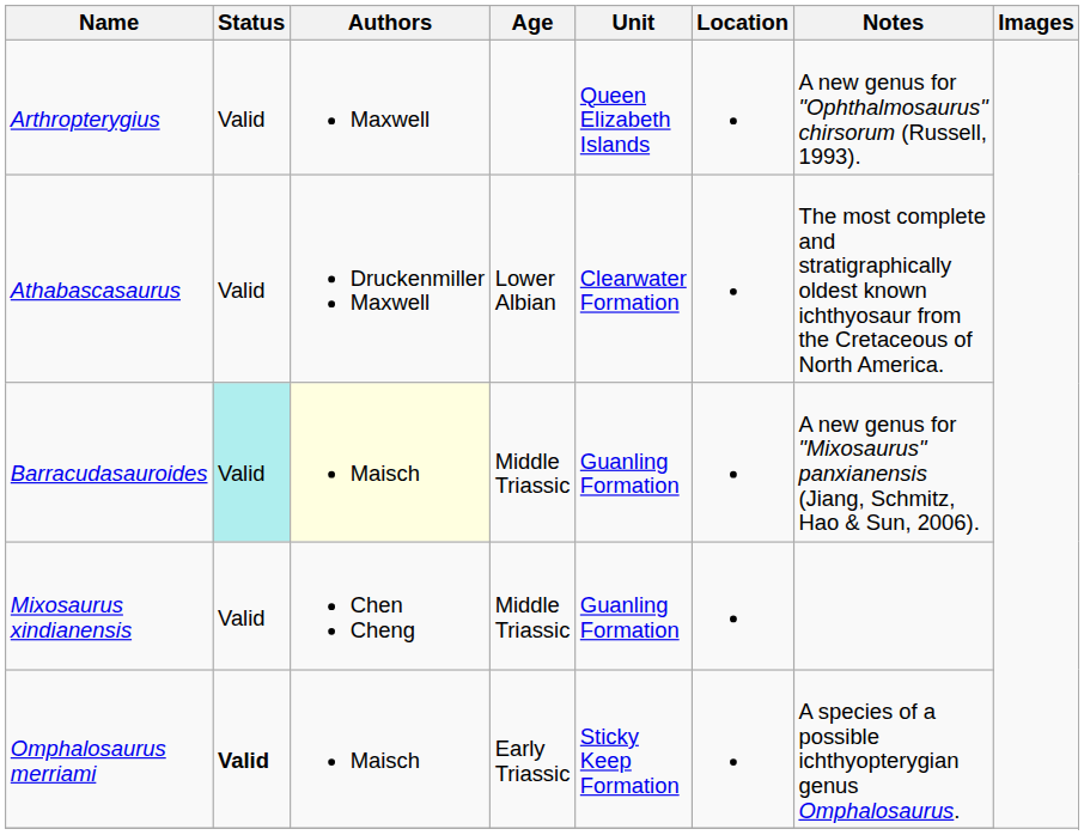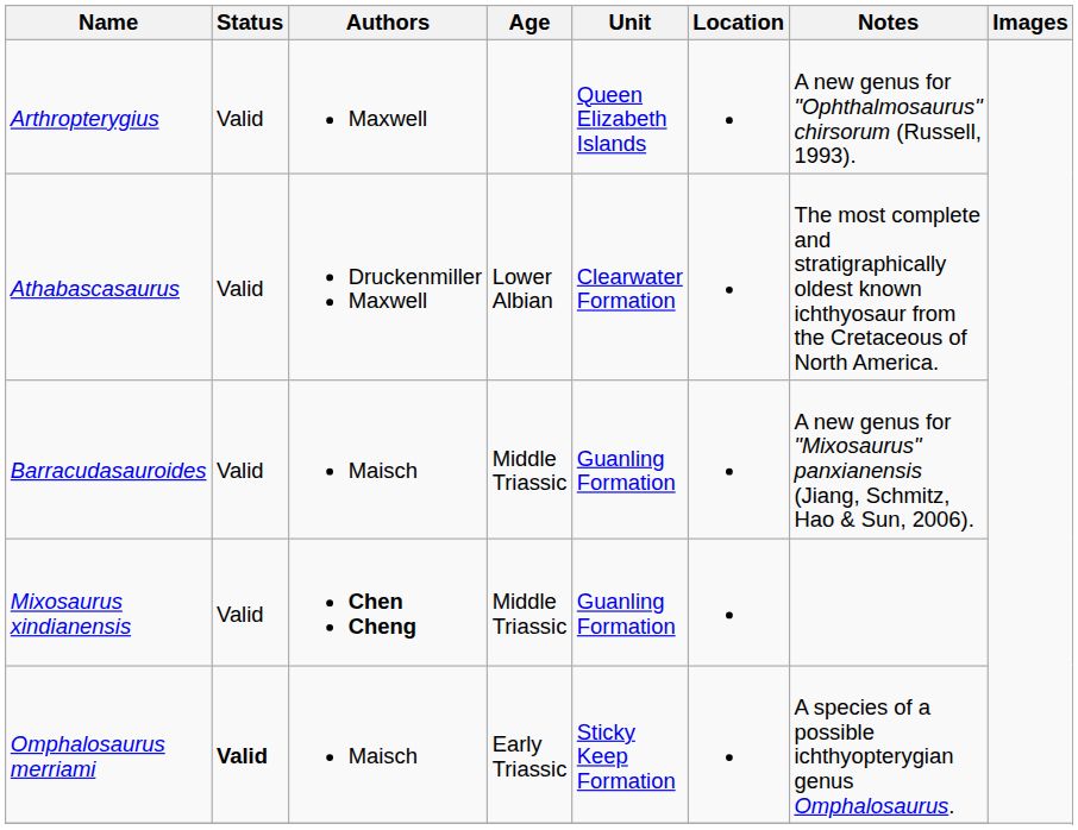Barracudasauroides | Status: paleturquoise background -> no background
Barracudasauroides | Authors: lightyellow background -> no background
Mixosaurus xindianensis | Authors: normal -> bold
